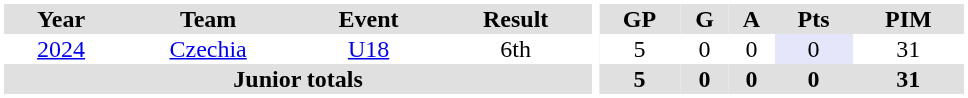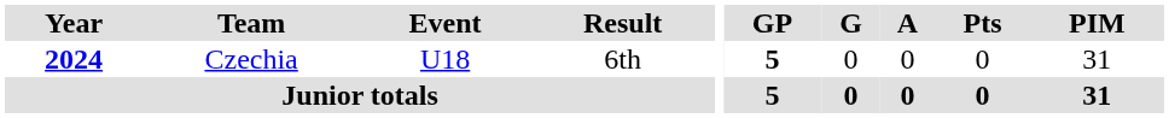Czechia | Year: normal -> bold
Czechia | GP: normal -> bold
Czechia | Pts: lavender background -> no background
